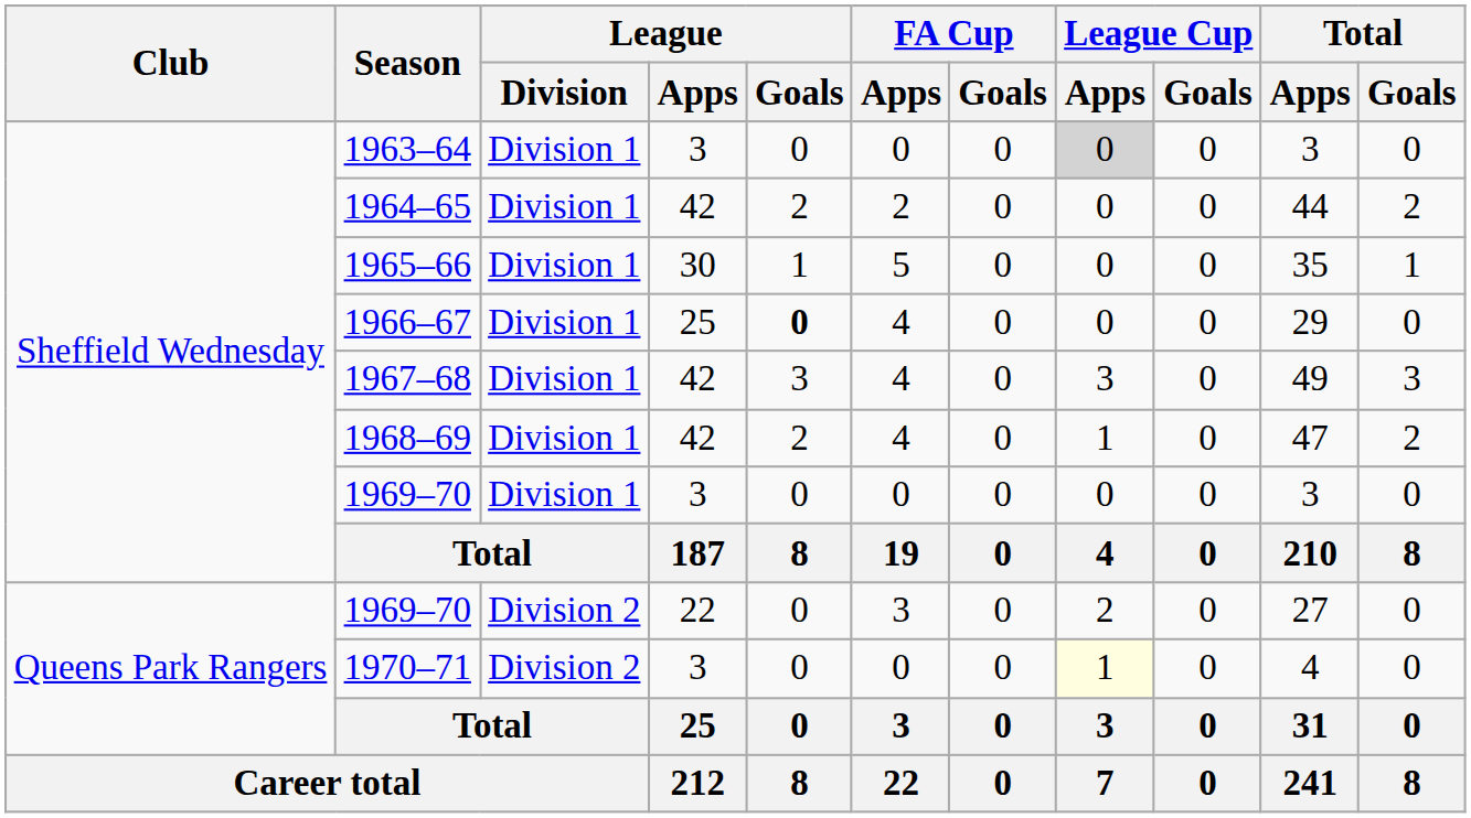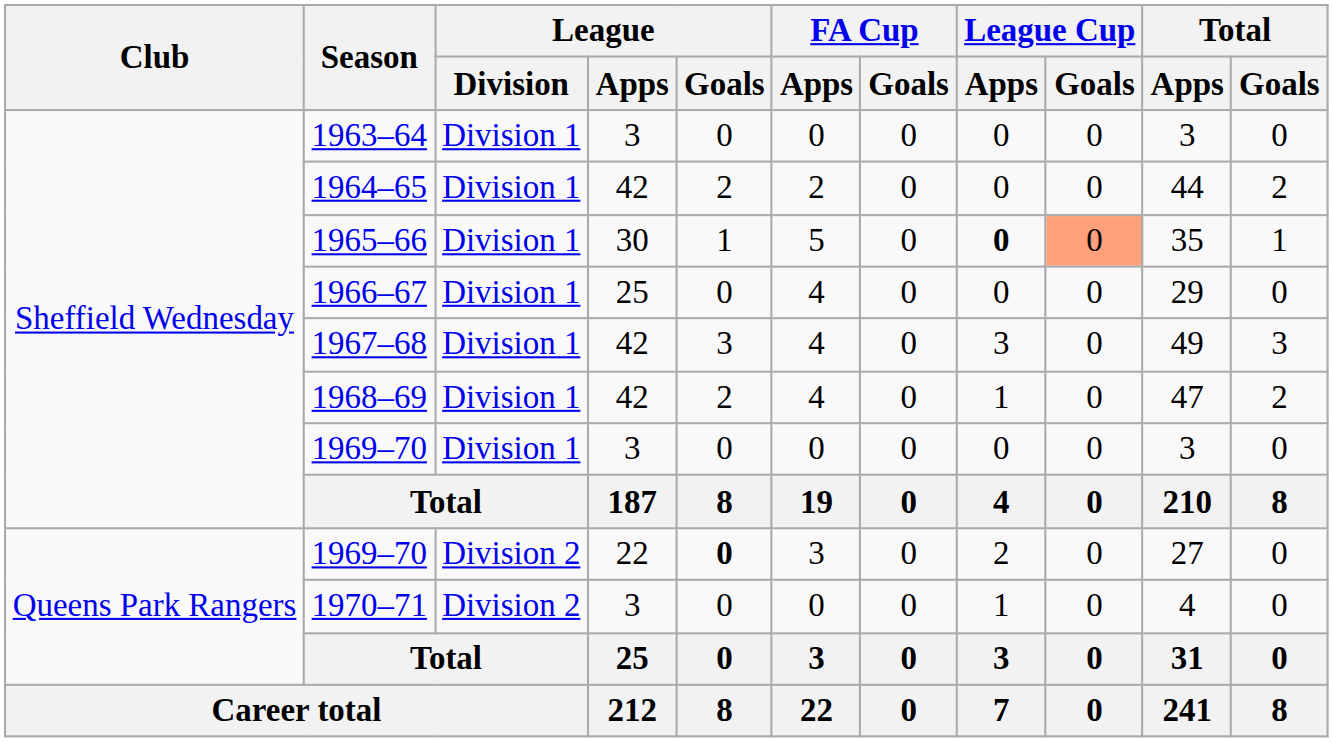1963–64 | League Cup / Apps: lightgrey background -> no background
1965–66 | League Cup / Apps: normal -> bold
1965–66 | League Cup / Goals: no background -> lightsalmon background
1966–67 | League / Goals: bold -> normal
1969–70 / 22 | League / Goals: normal -> bold
1970–71 | League Cup / Apps: lightyellow background -> no background
